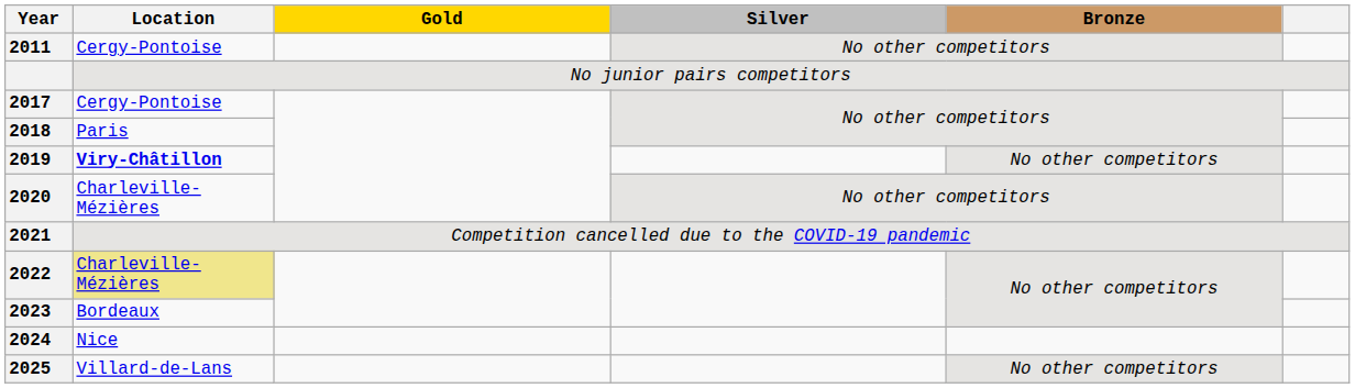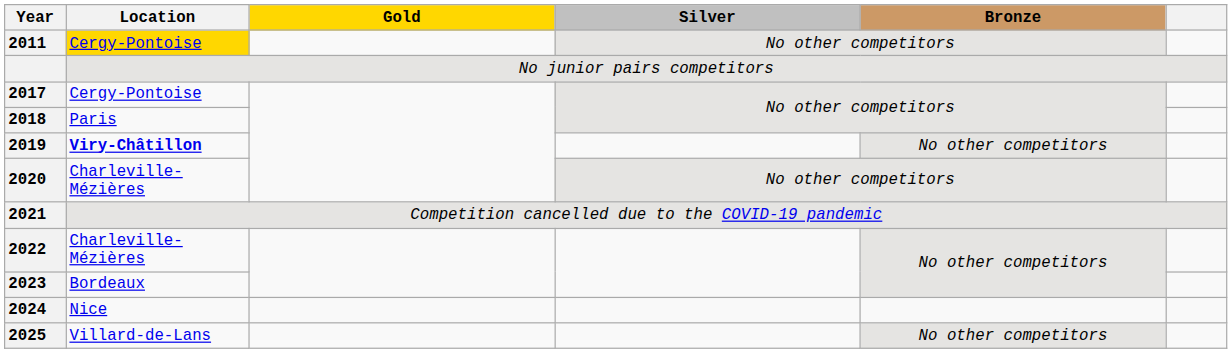2011 | Location: no background -> gold background
2022 | Location: khaki background -> no background
